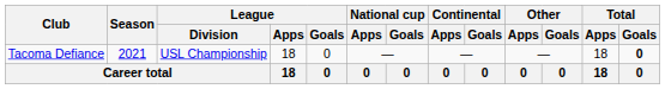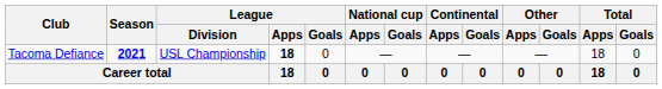Tacoma Defiance | Season: normal -> bold
Tacoma Defiance | League / Apps: normal -> bold
Tacoma Defiance | Total / Goals: bold -> normal
